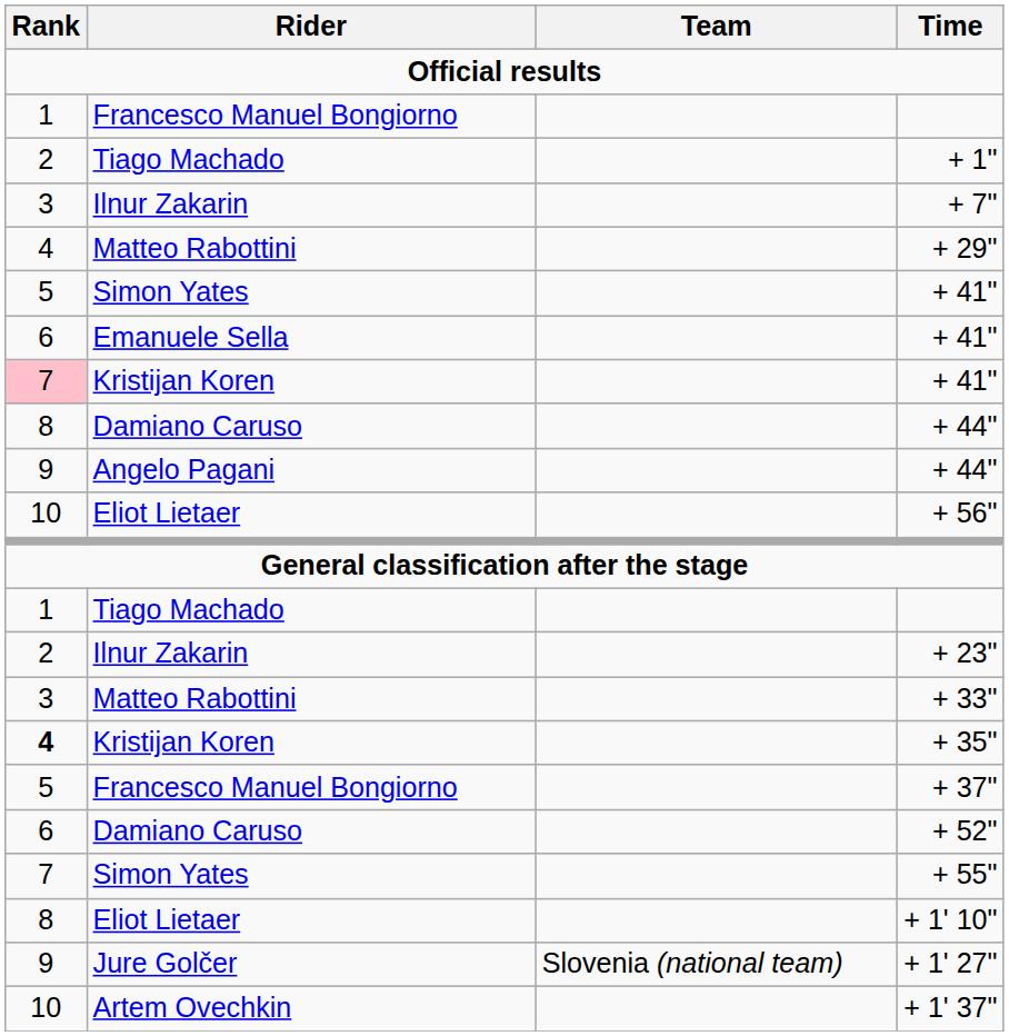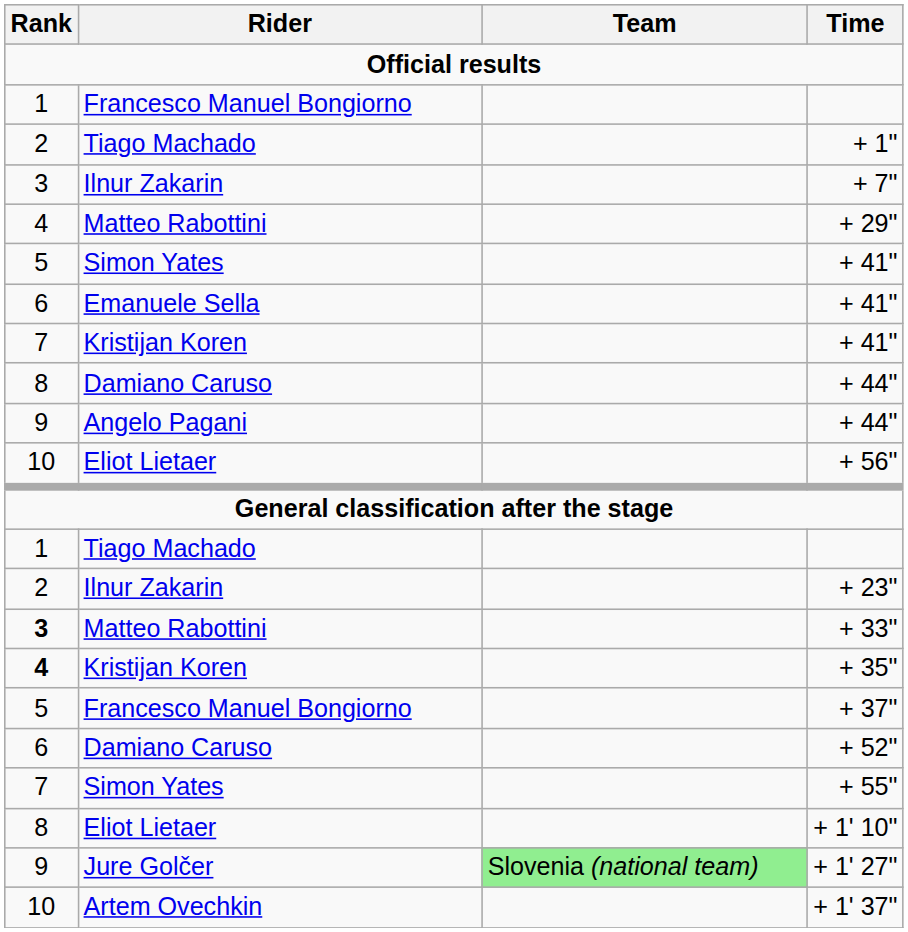Kristijan Koren / + 41" | Rank: pink background -> no background
+ 33" | Rank: normal -> bold
+ 1' 27" | Team: no background -> lightgreen background
